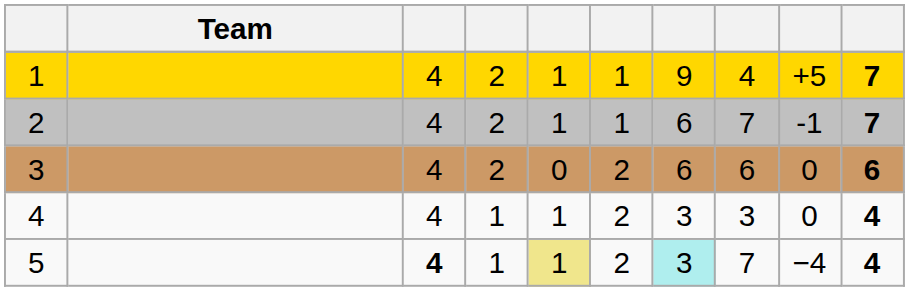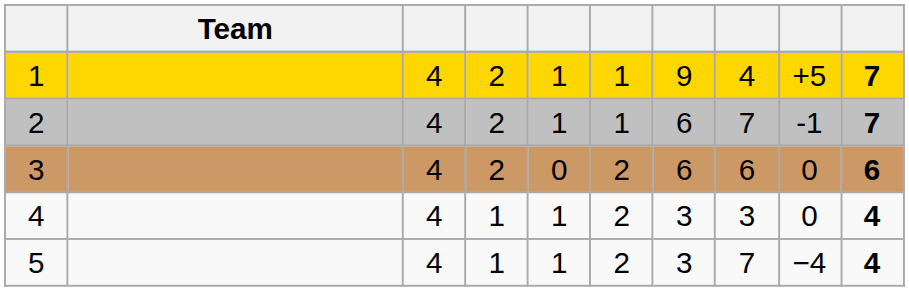5 | column 3: bold -> normal
5 | column 5: khaki background -> no background
5 | column 7: paleturquoise background -> no background
